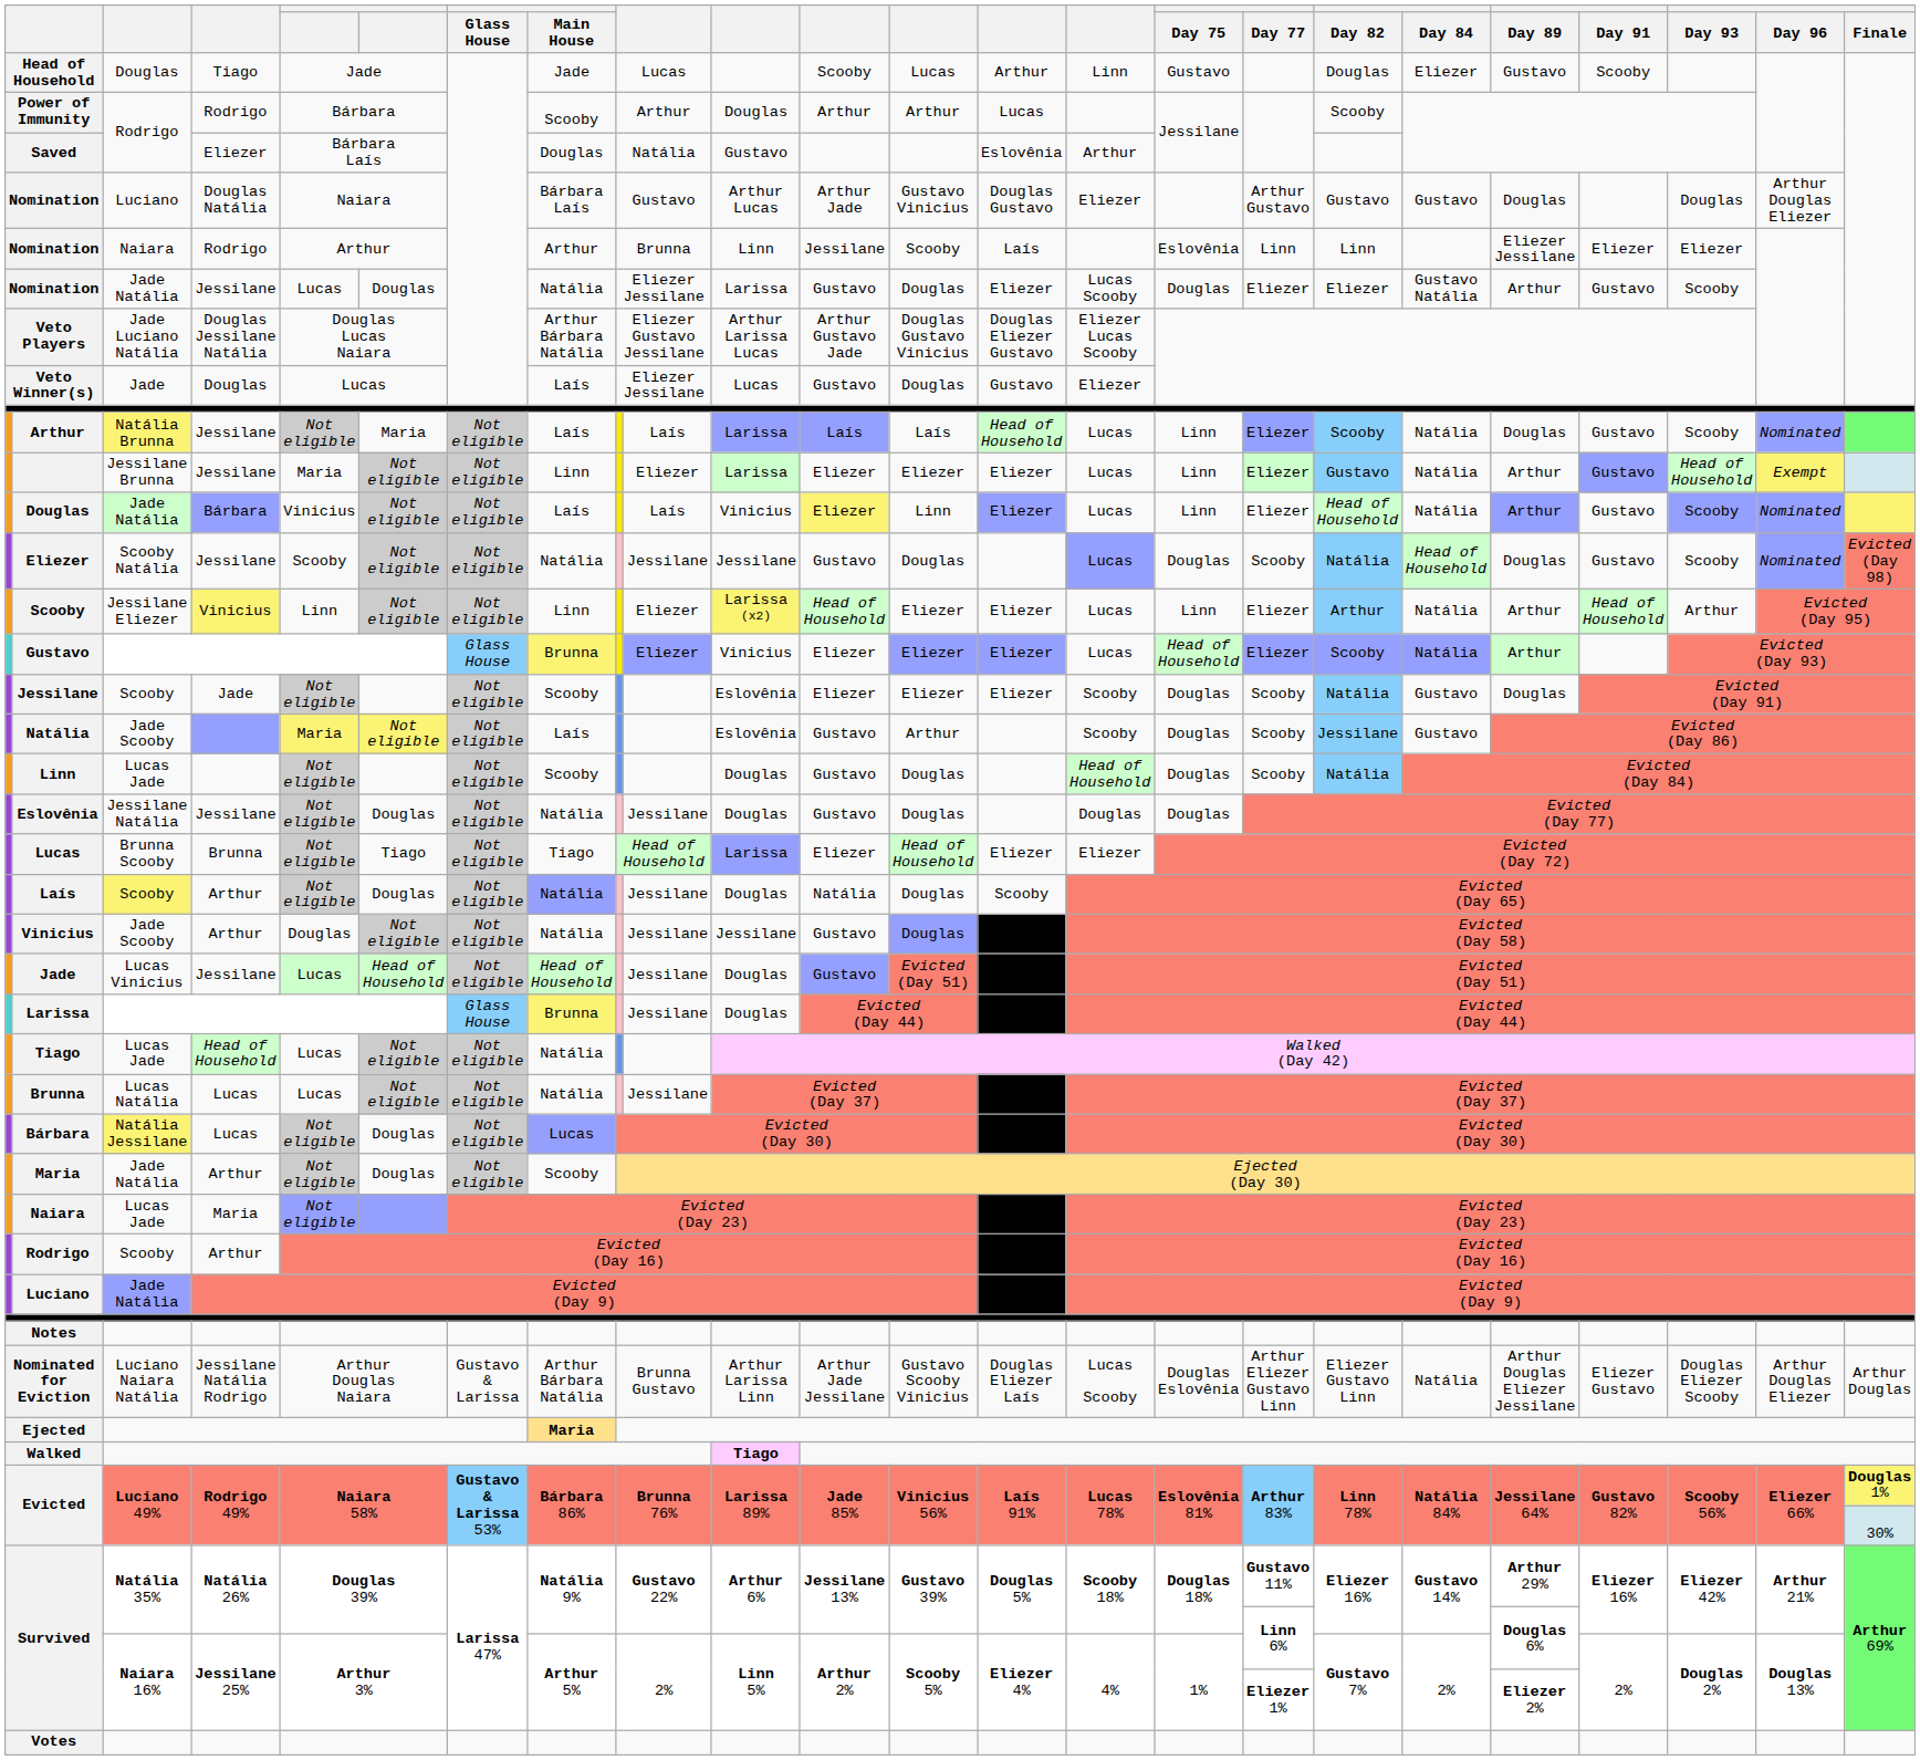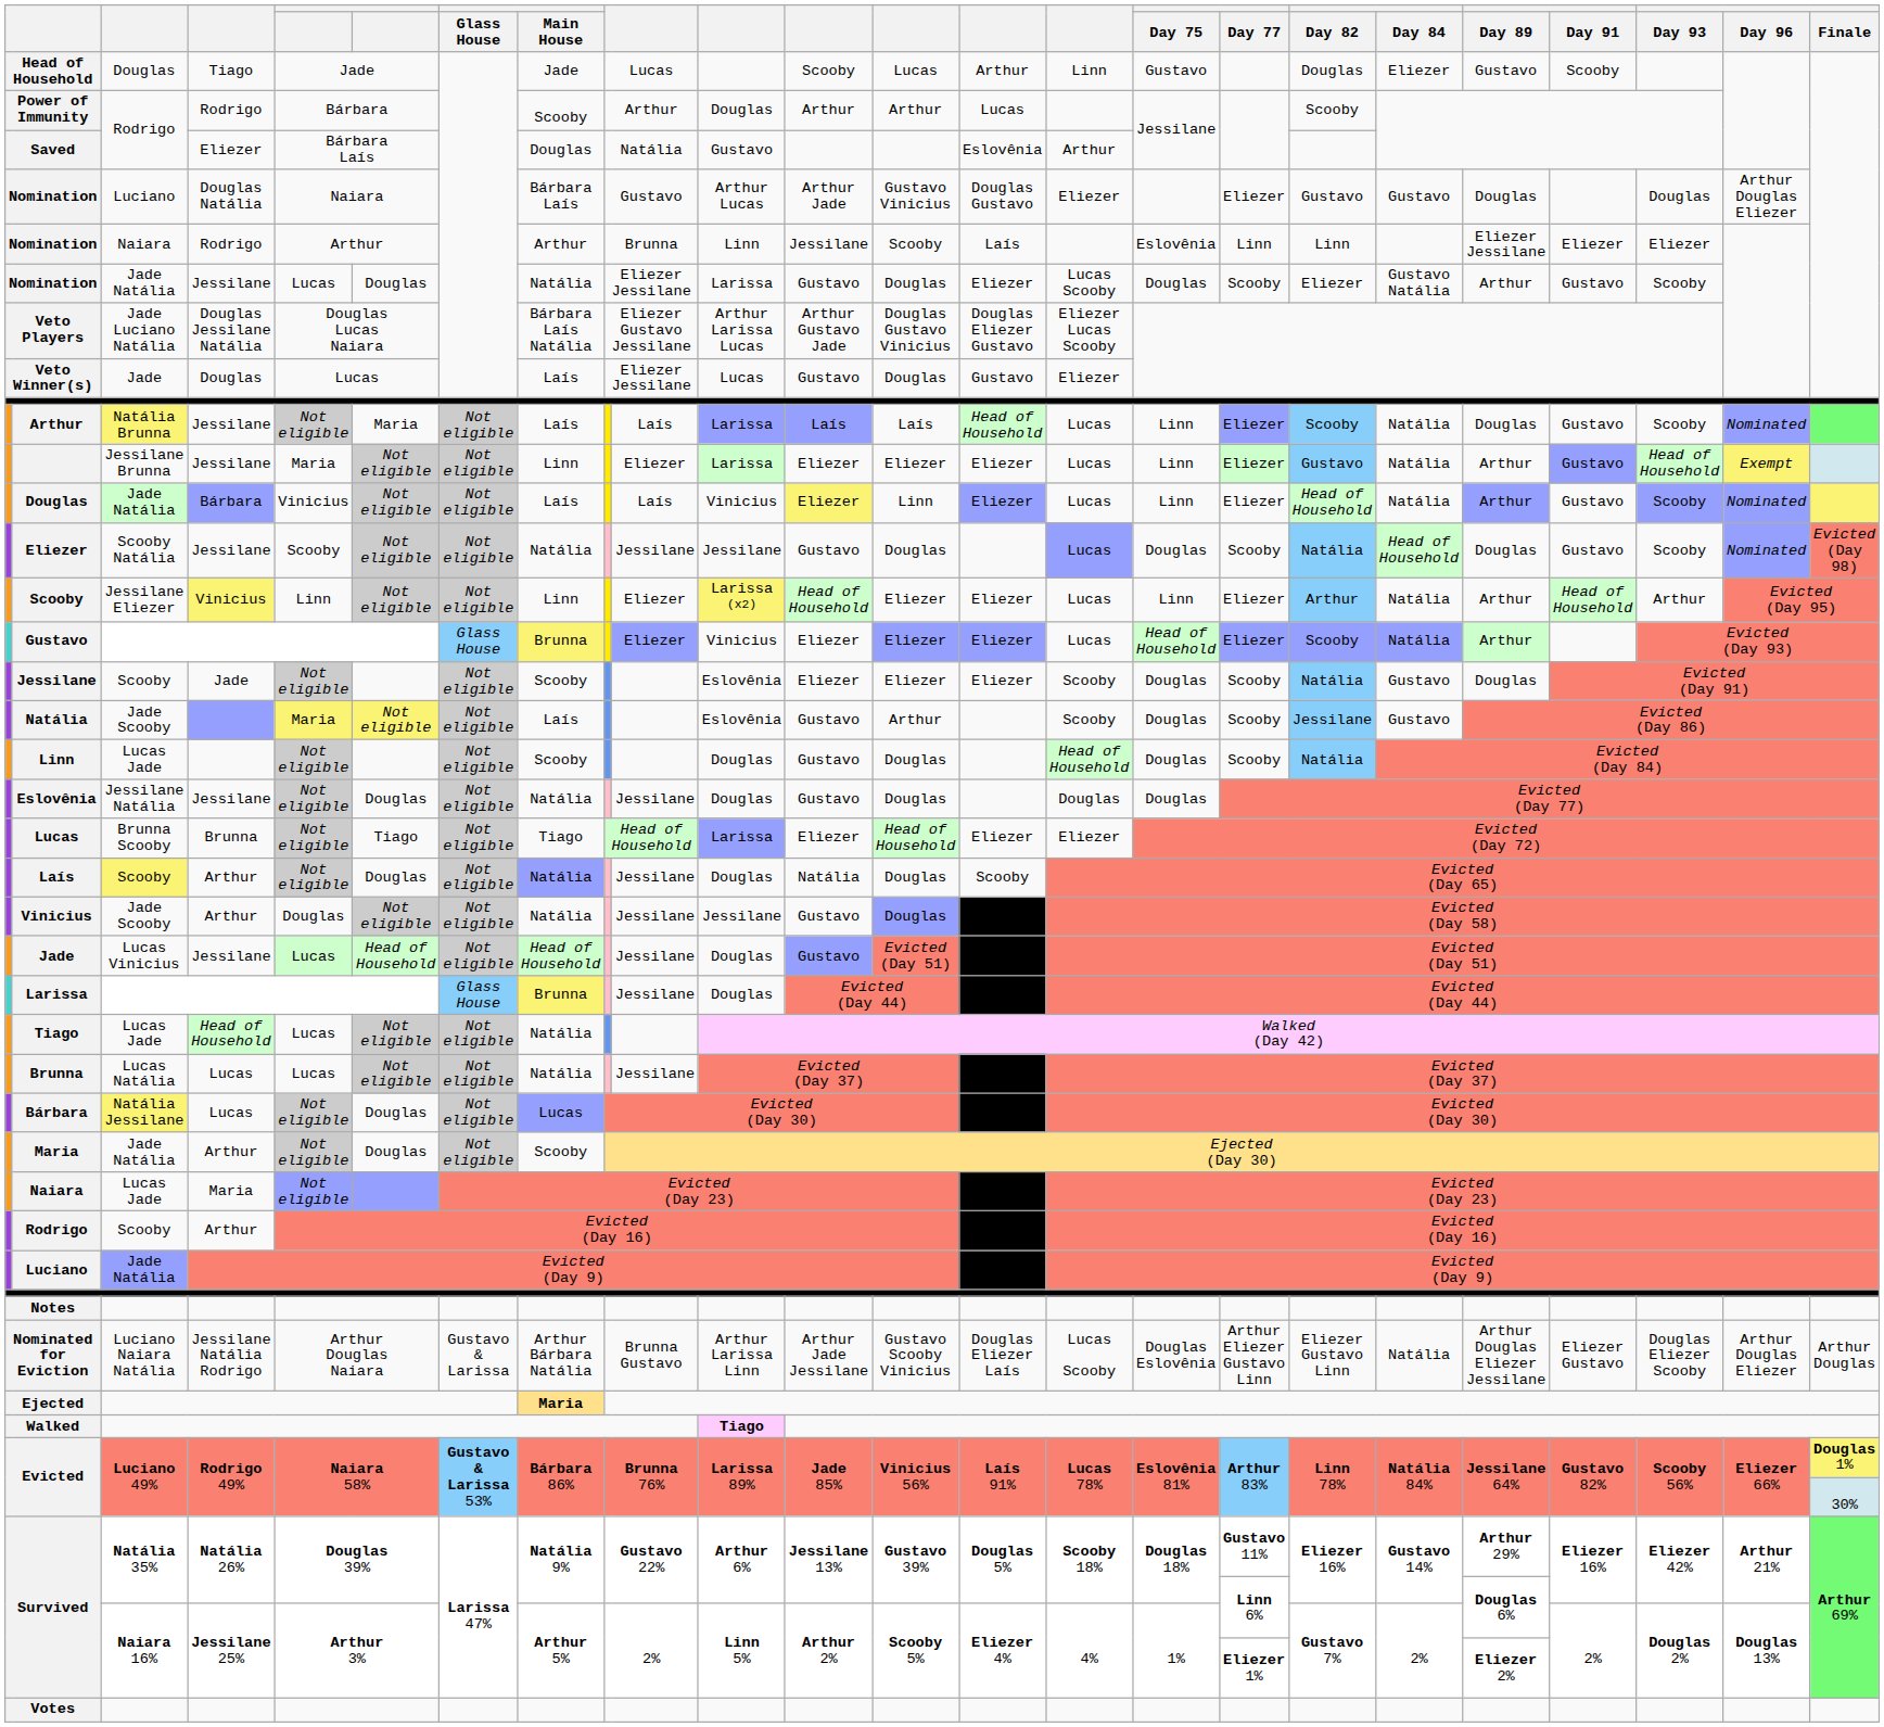Nomination / Luciano | Day 77: Arthur Gustavo -> Eliezer
Nomination / Jade Natália | Day 77: Eliezer -> Scooby
Veto Players | Main House: Arthur Bárbara Natália -> Bárbara Laís Natália
